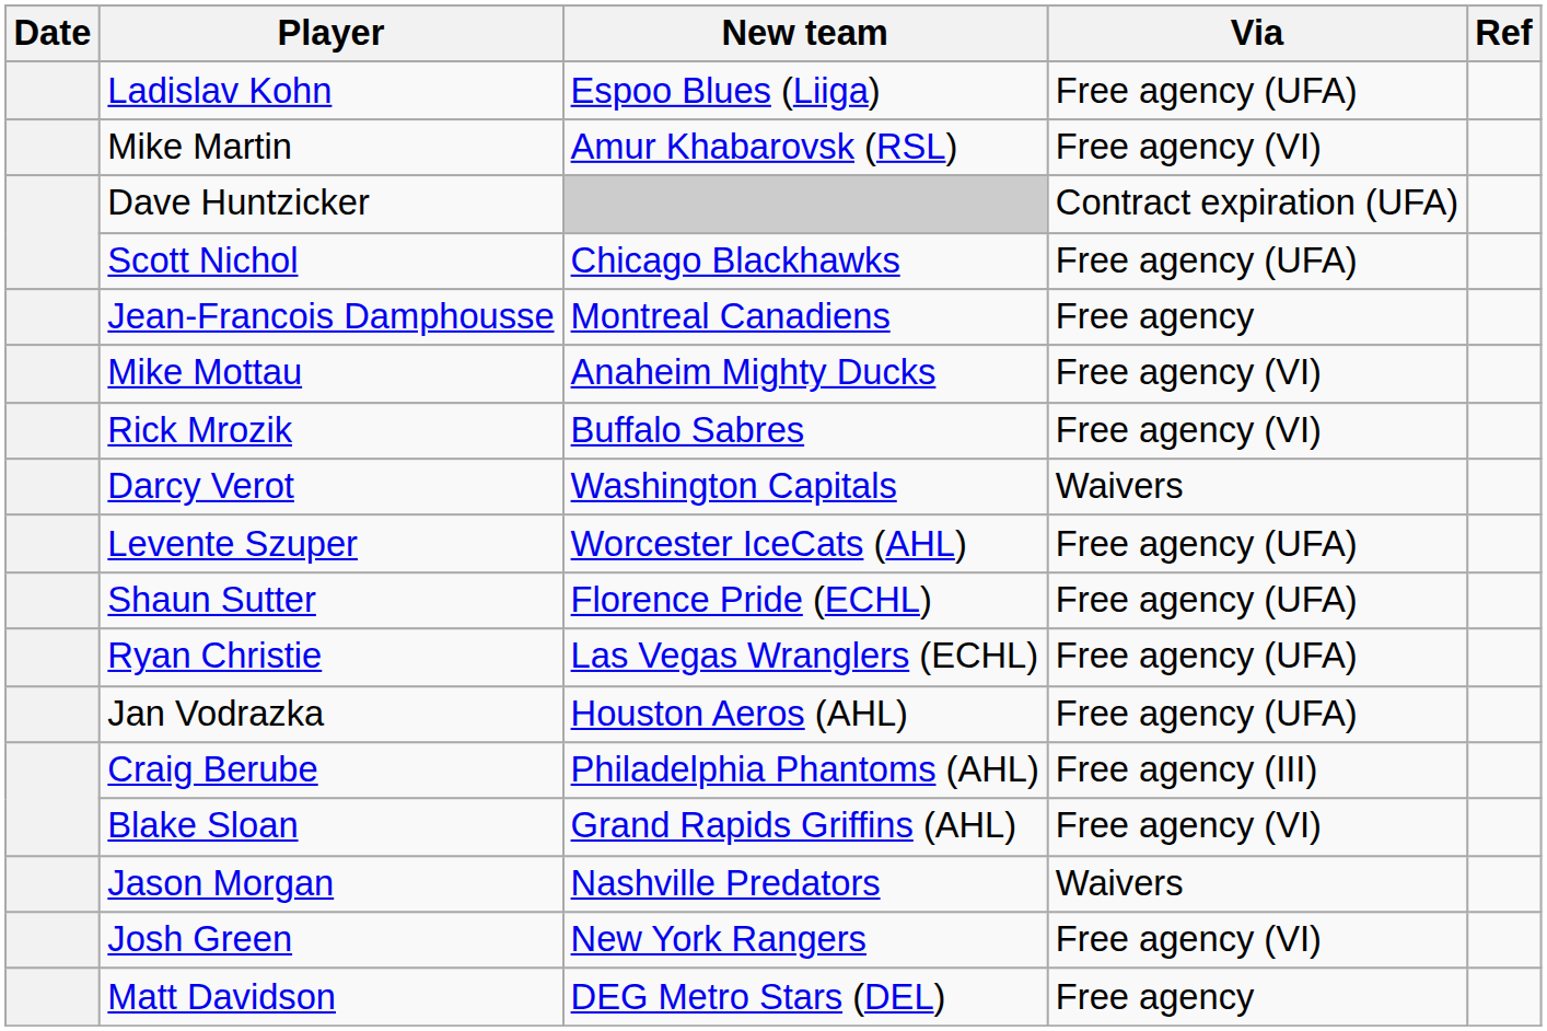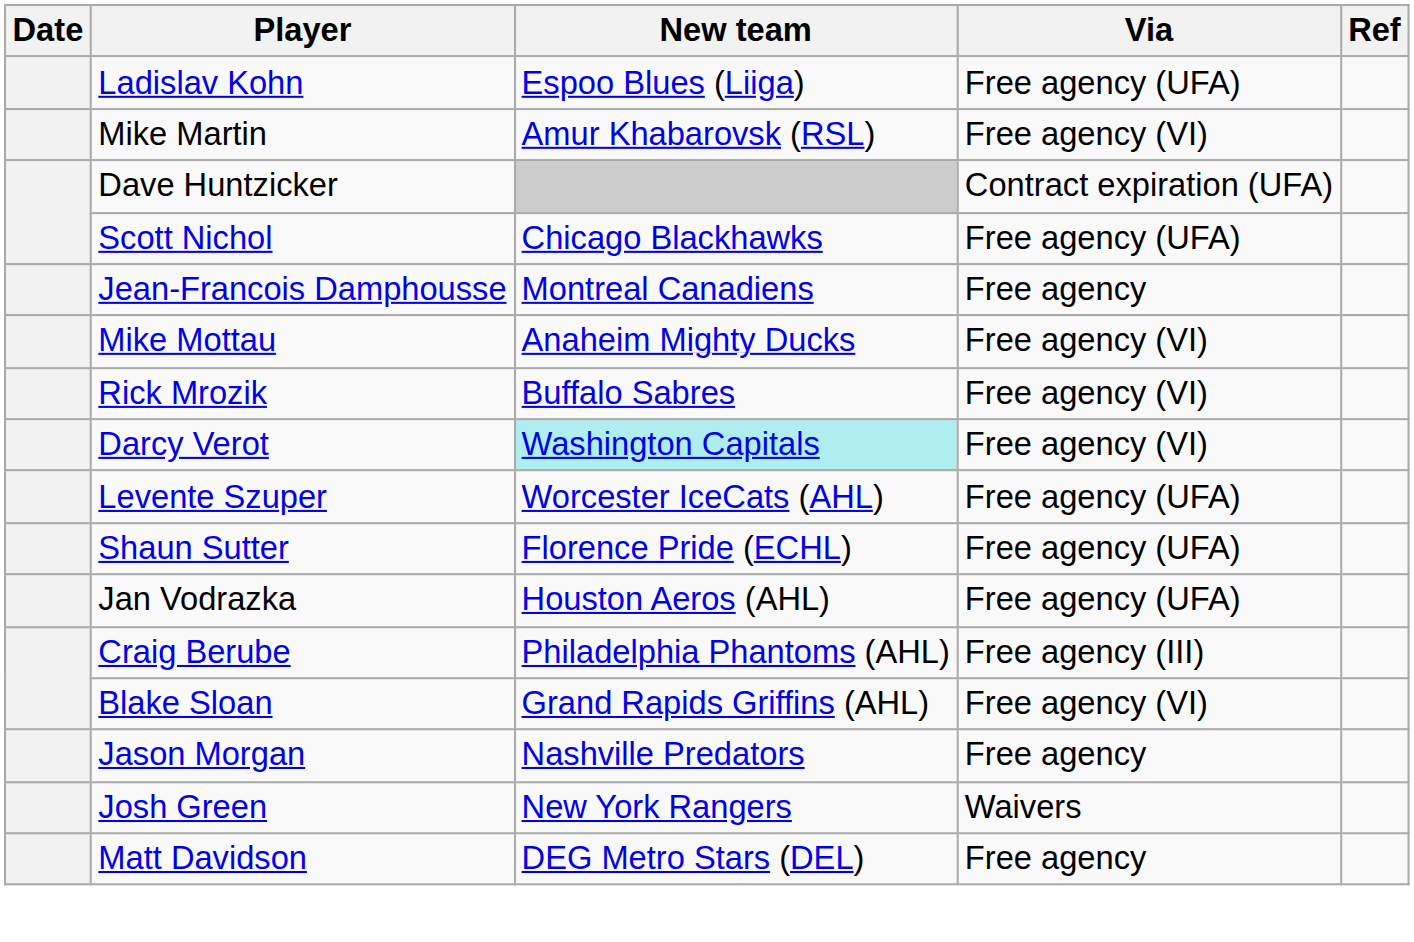Darcy Verot | New team: no background -> paleturquoise background
Darcy Verot | Via: Waivers -> Free agency (VI)
- row: Ryan Christie | Las Vegas Wranglers (ECHL) | Free agency (UFA)
Jason Morgan | Via: Waivers -> Free agency
Josh Green | Via: Free agency (VI) -> Waivers
